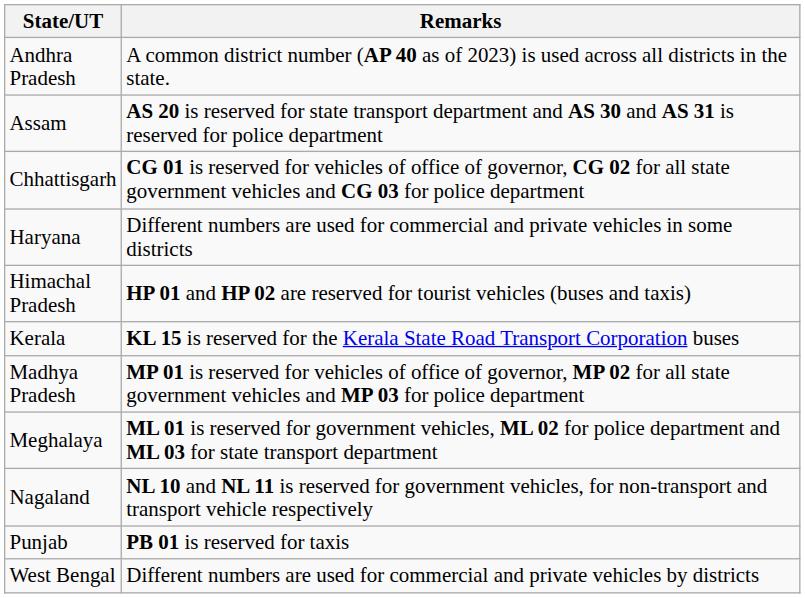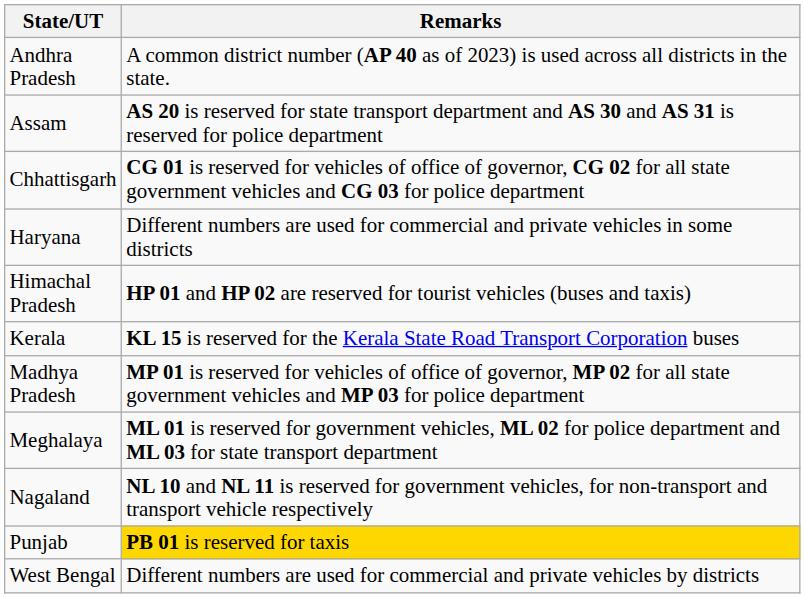Punjab | Remarks: no background -> gold background
